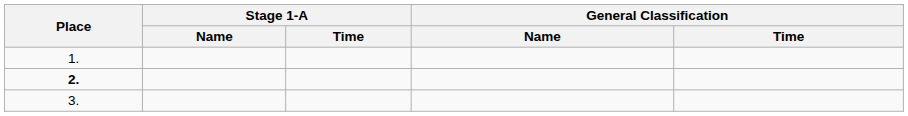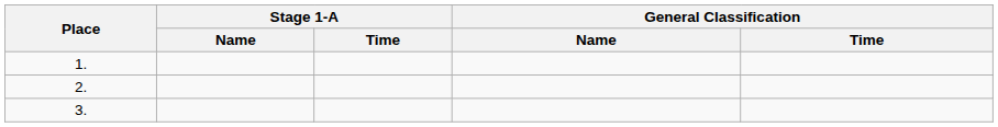2. | Place: bold -> normal
